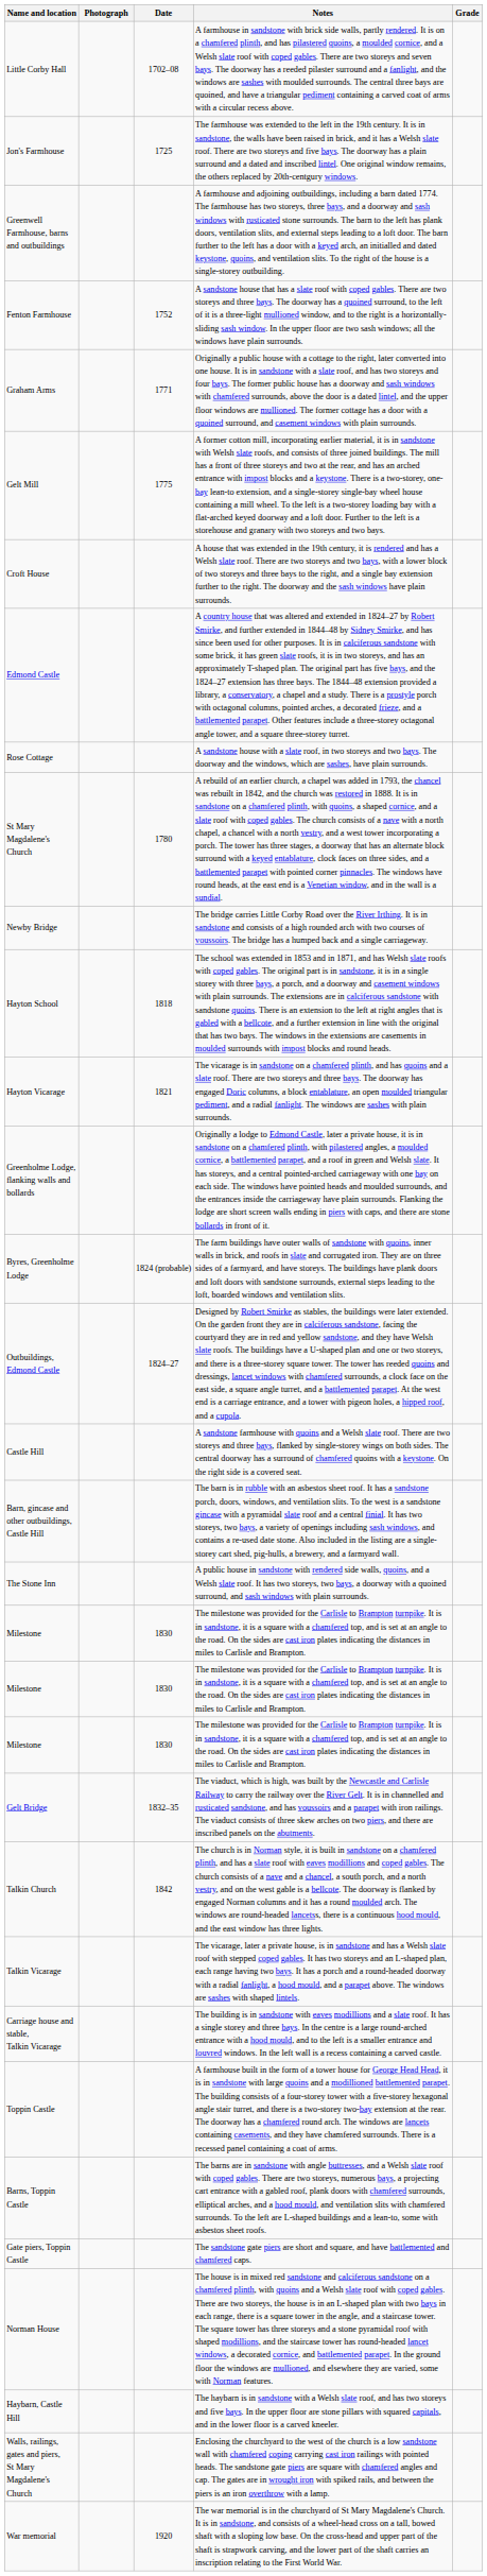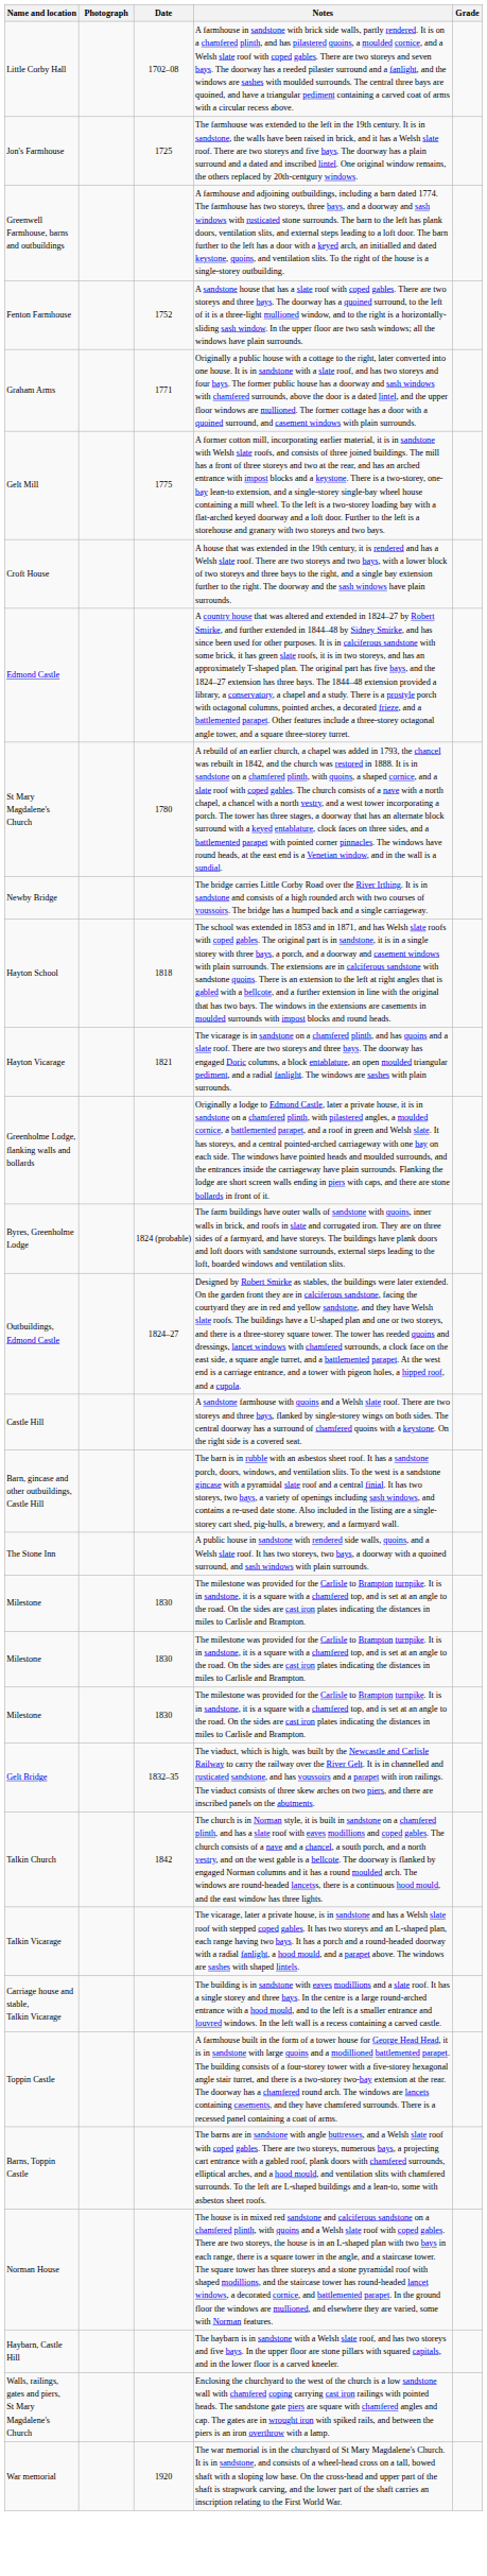- row: Rose Cottage | A sandstone house with a slate roof, in two storeys and two bays. The doorway and the windows, which are sashes, have plain surrounds.
- row: Gate piers, Toppin Castle | The sandstone gate piers are short and square, and have battlemented and chamfered caps.
